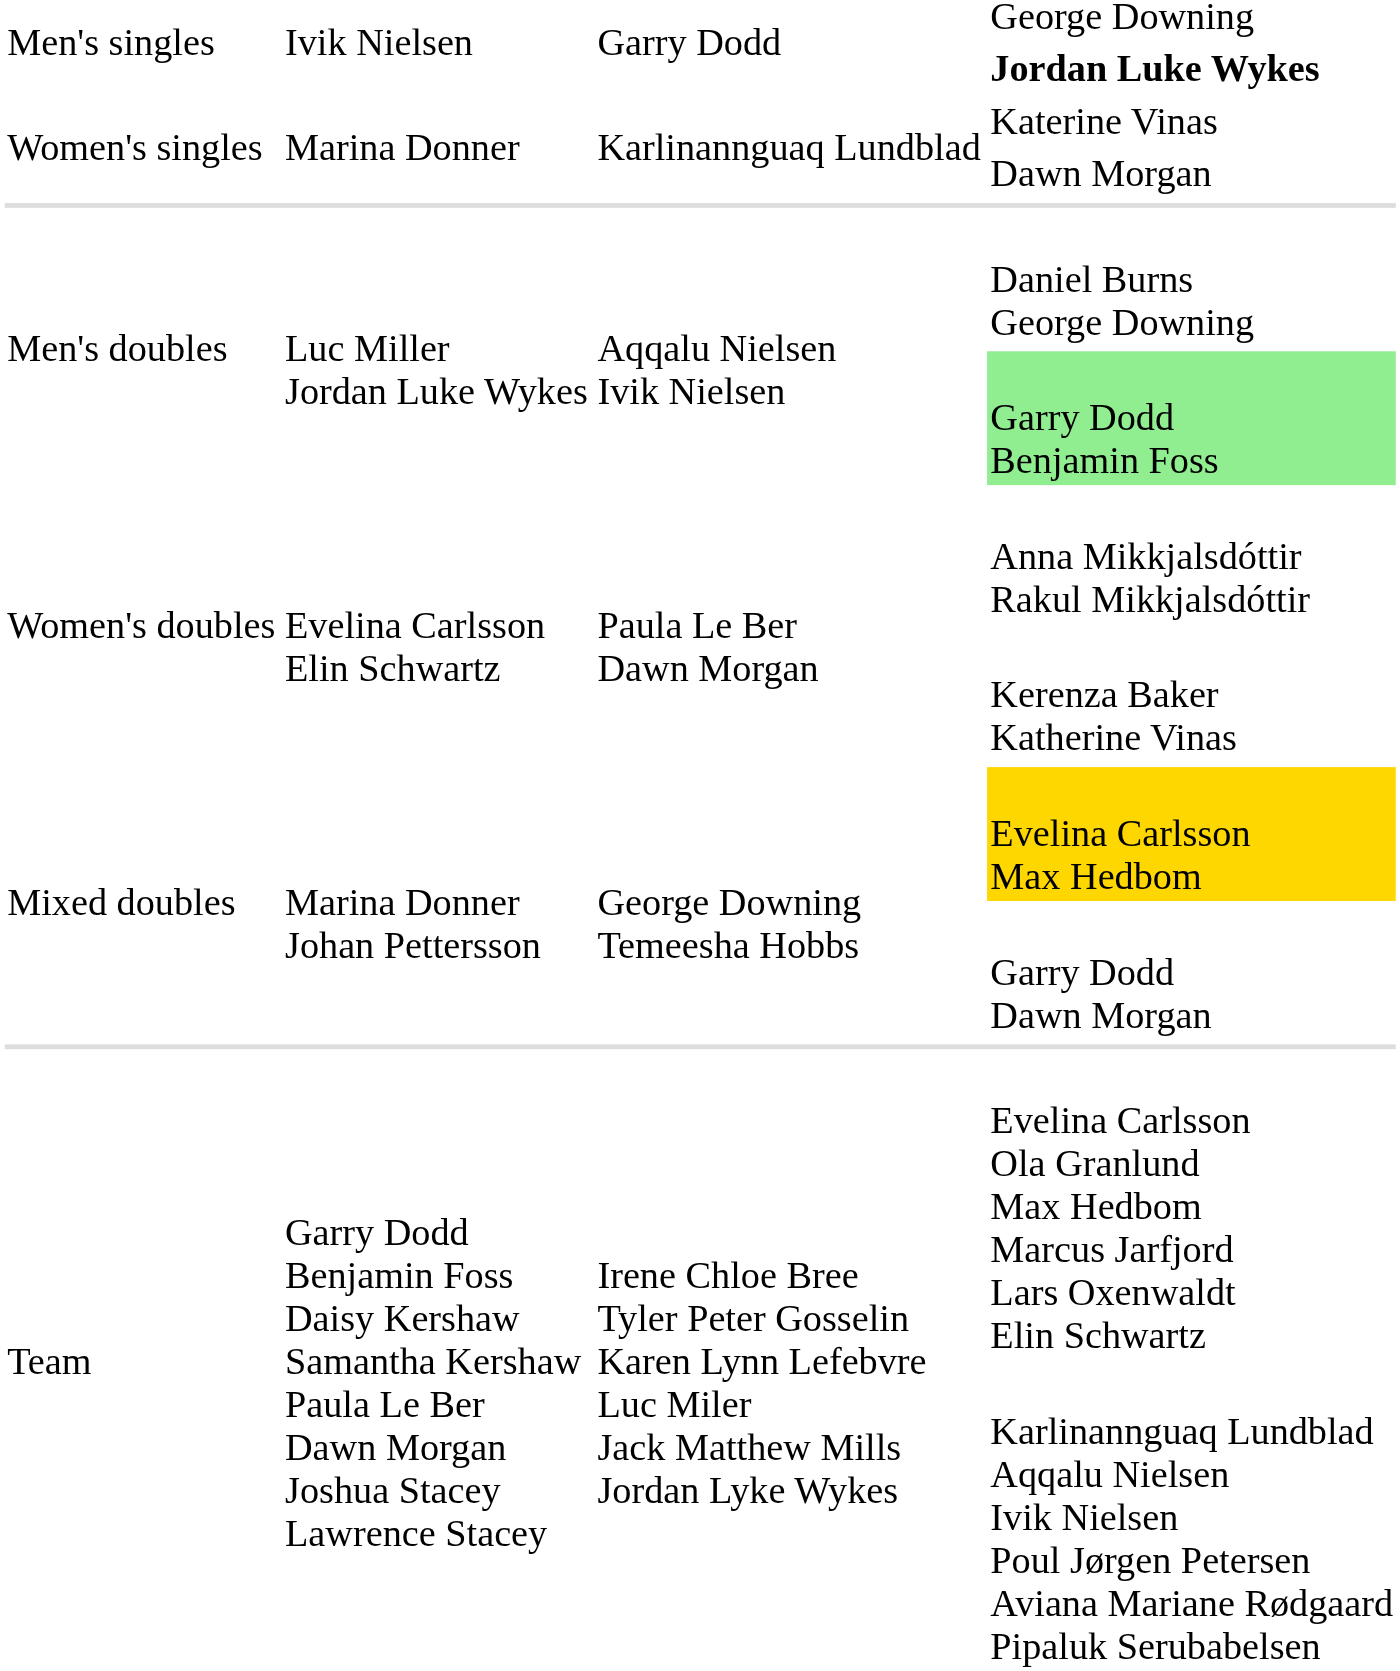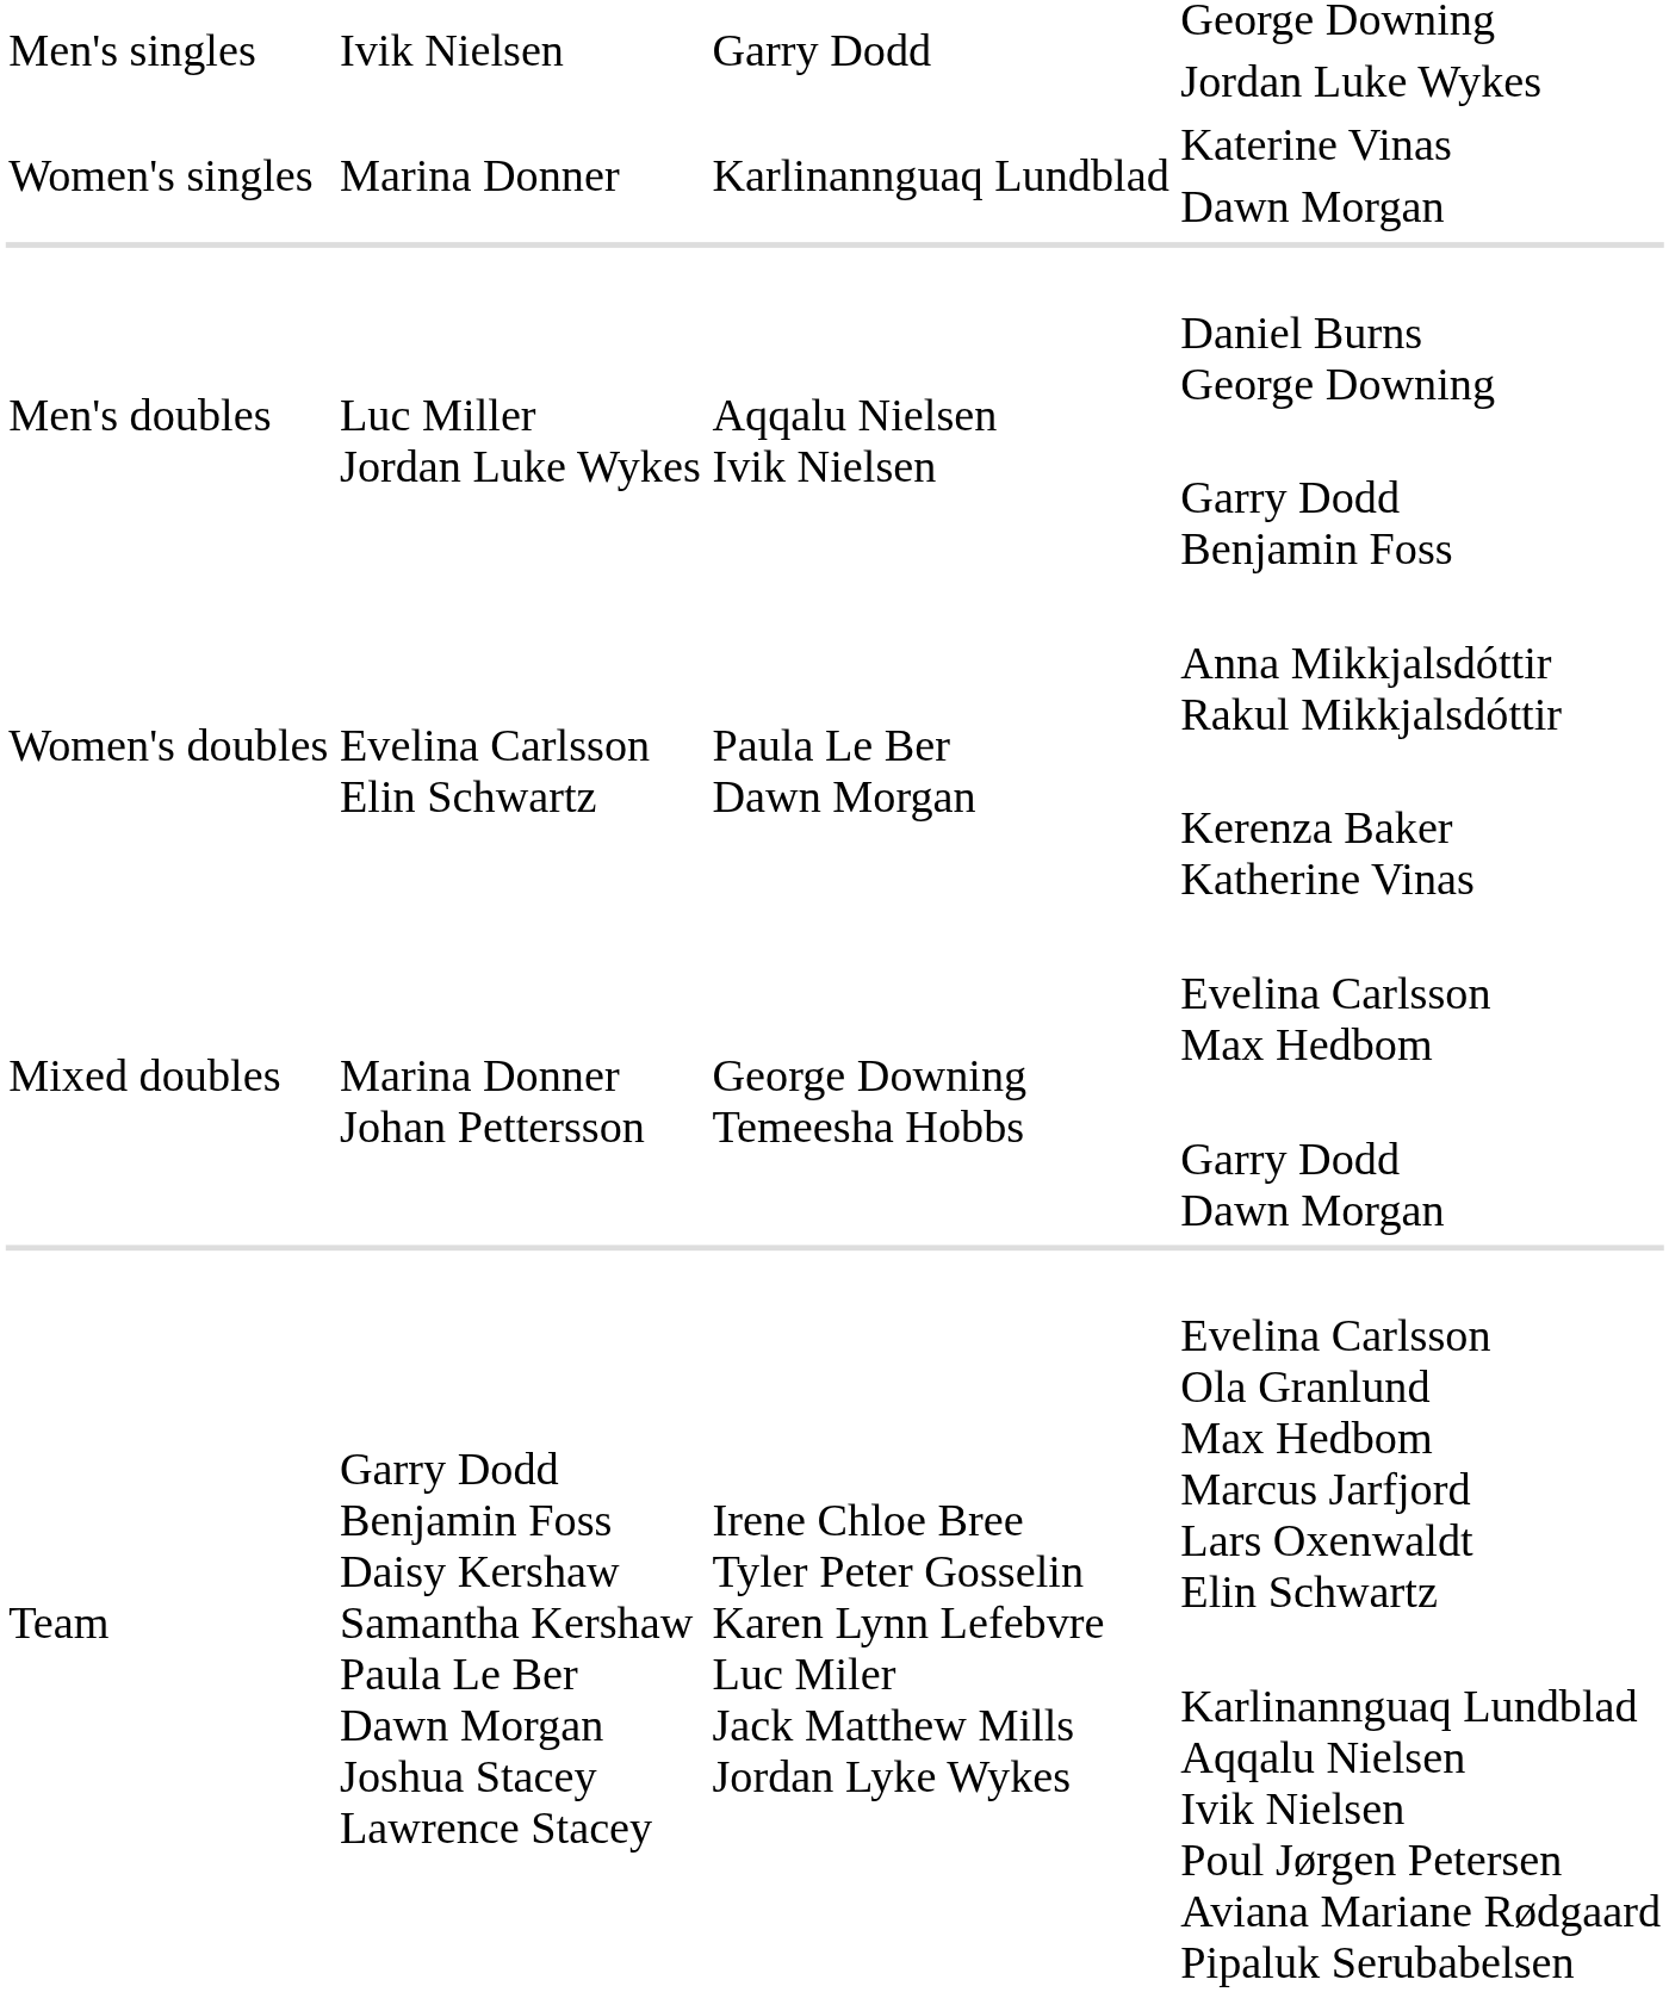Jordan Luke Wykes | column 4: bold -> normal
Garry Dodd Benjamin Foss | column 4: lightgreen background -> no background
Evelina Carlsson Max Hedbom | column 4: gold background -> no background
